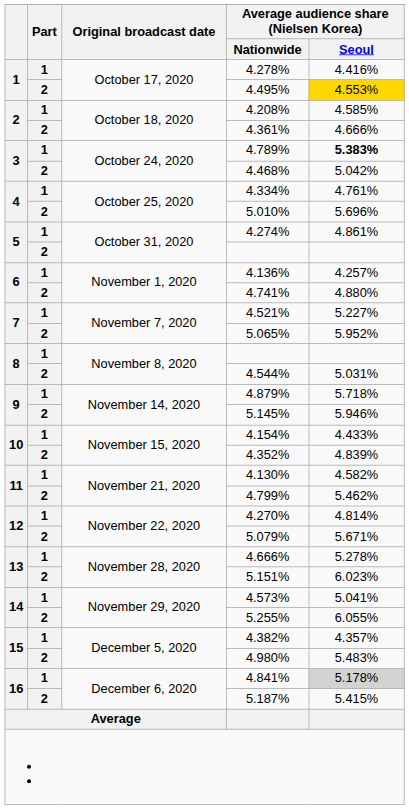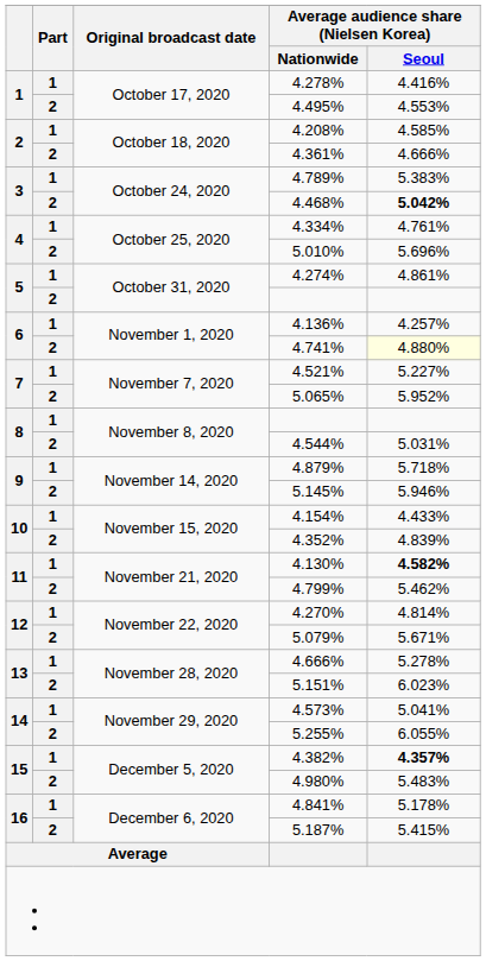4.495% | Average audience share (Nielsen Korea) / Seoul: gold background -> no background
4.789% | Average audience share (Nielsen Korea) / Seoul: bold -> normal
4.468% | Average audience share (Nielsen Korea) / Seoul: normal -> bold
4.741% | Average audience share (Nielsen Korea) / Seoul: no background -> lightyellow background
4.130% | Average audience share (Nielsen Korea) / Seoul: normal -> bold
4.382% | Average audience share (Nielsen Korea) / Seoul: normal -> bold
4.841% | Average audience share (Nielsen Korea) / Seoul: lightgrey background -> no background
